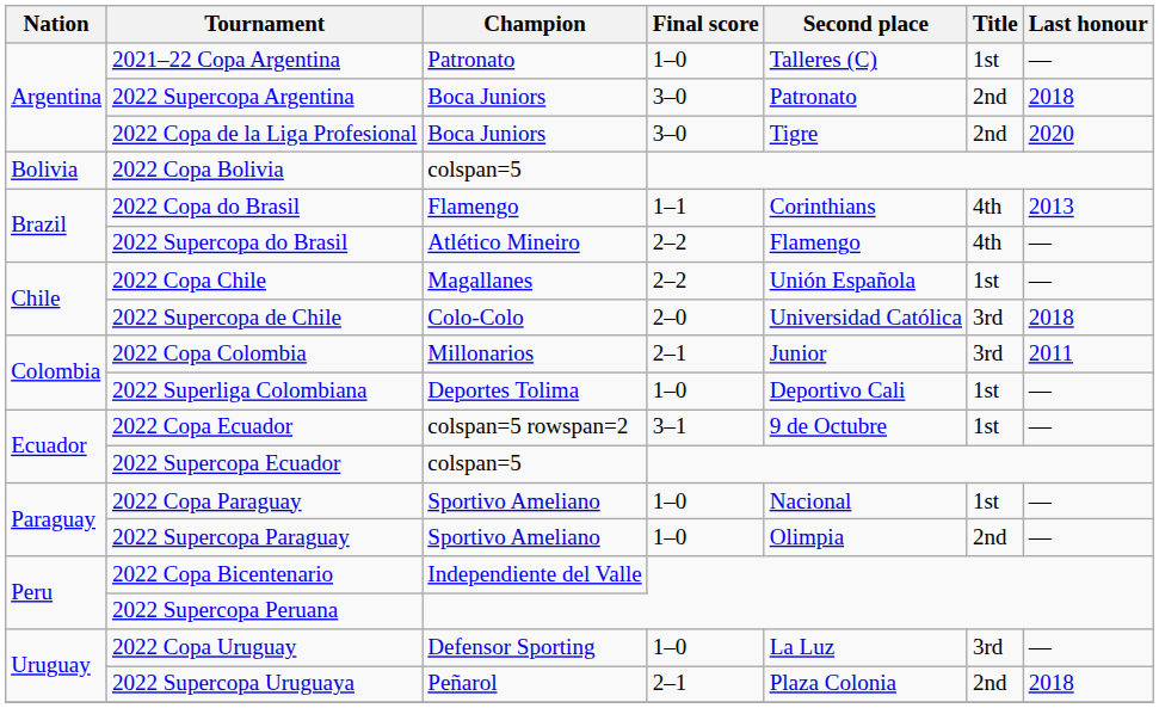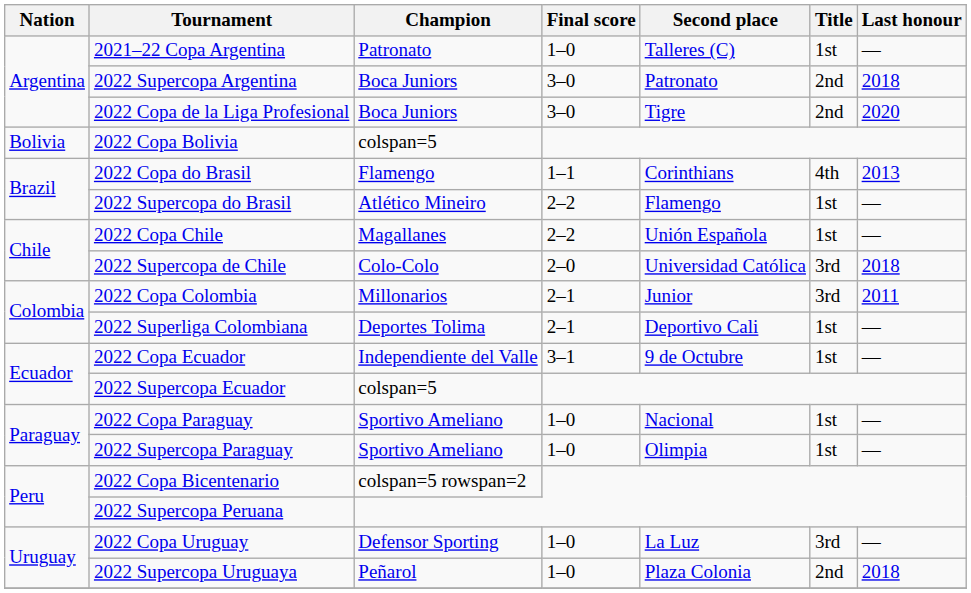2022 Supercopa do Brasil | Title: 4th -> 1st
2022 Superliga Colombiana | Final score: 1–0 -> 2–1
2022 Copa Ecuador | Champion: colspan=5 rowspan=2 -> Independiente del Valle
2022 Supercopa Paraguay | Title: 2nd -> 1st
2022 Copa Bicentenario | Champion: Independiente del Valle -> colspan=5 rowspan=2
2022 Supercopa Uruguaya | Final score: 2–1 -> 1–0
